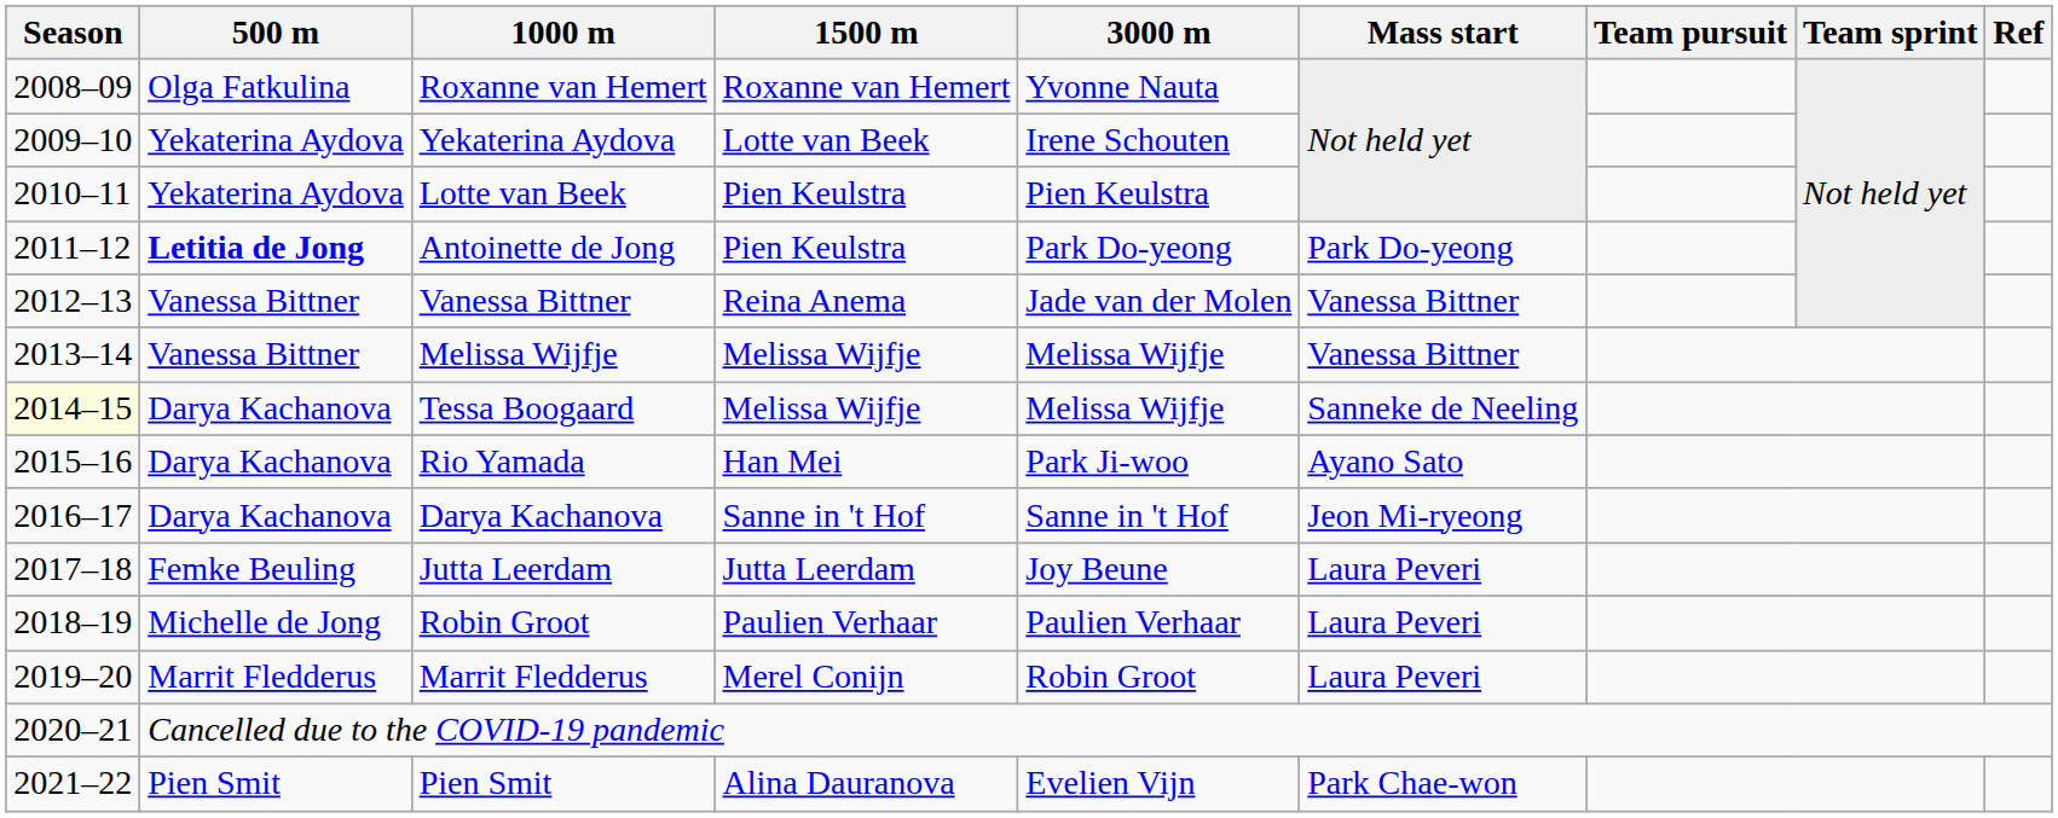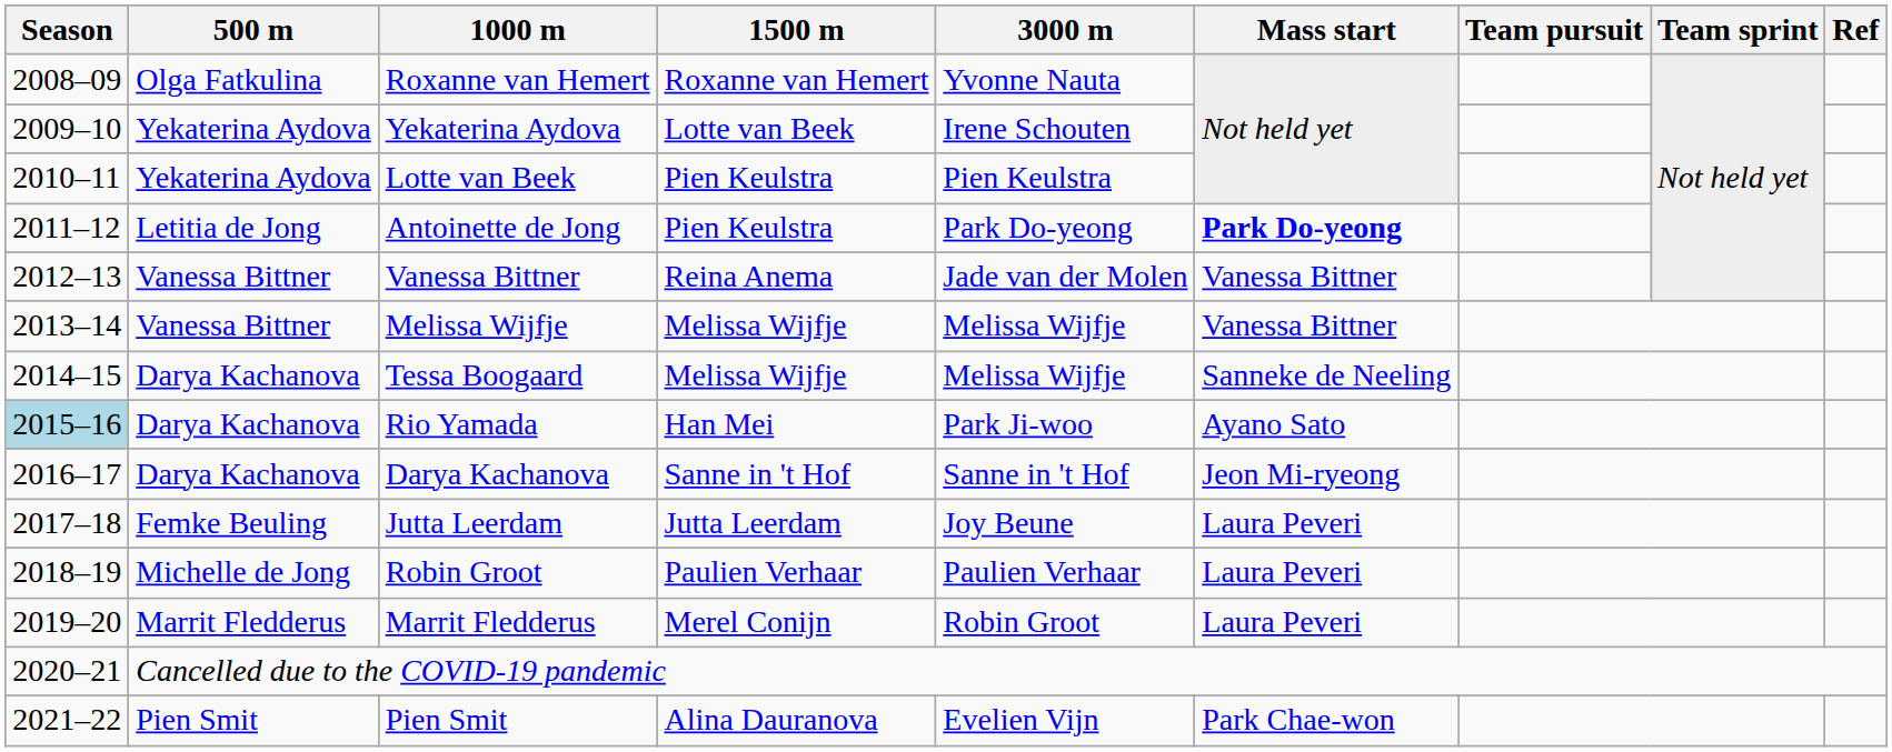Antoinette de Jong | 500 m: bold -> normal
Antoinette de Jong | Mass start: normal -> bold
Tessa Boogaard | Season: lightyellow background -> no background
Rio Yamada | Season: no background -> lightblue background
